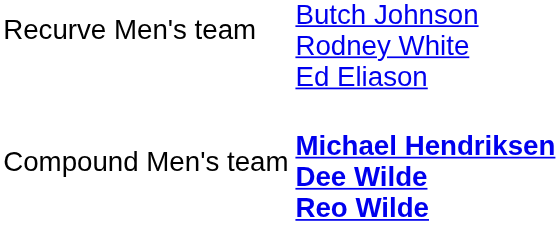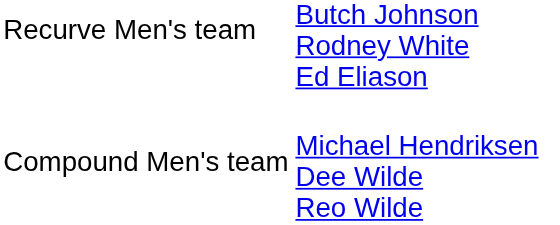Compound Men's team | column 2: bold -> normal
